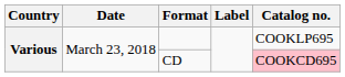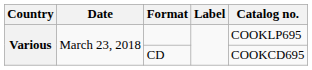CD | Catalog no.: pink background -> no background
